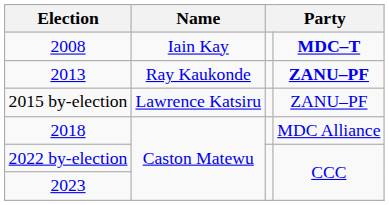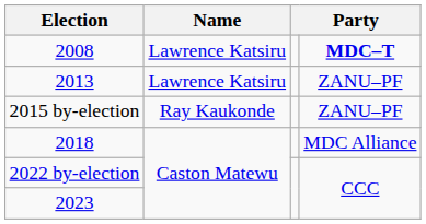2008 | Name: Iain Kay -> Lawrence Katsiru
2013 | Name: Ray Kaukonde -> Lawrence Katsiru
2013 | column 4: bold -> normal
2015 by-election | Name: Lawrence Katsiru -> Ray Kaukonde
